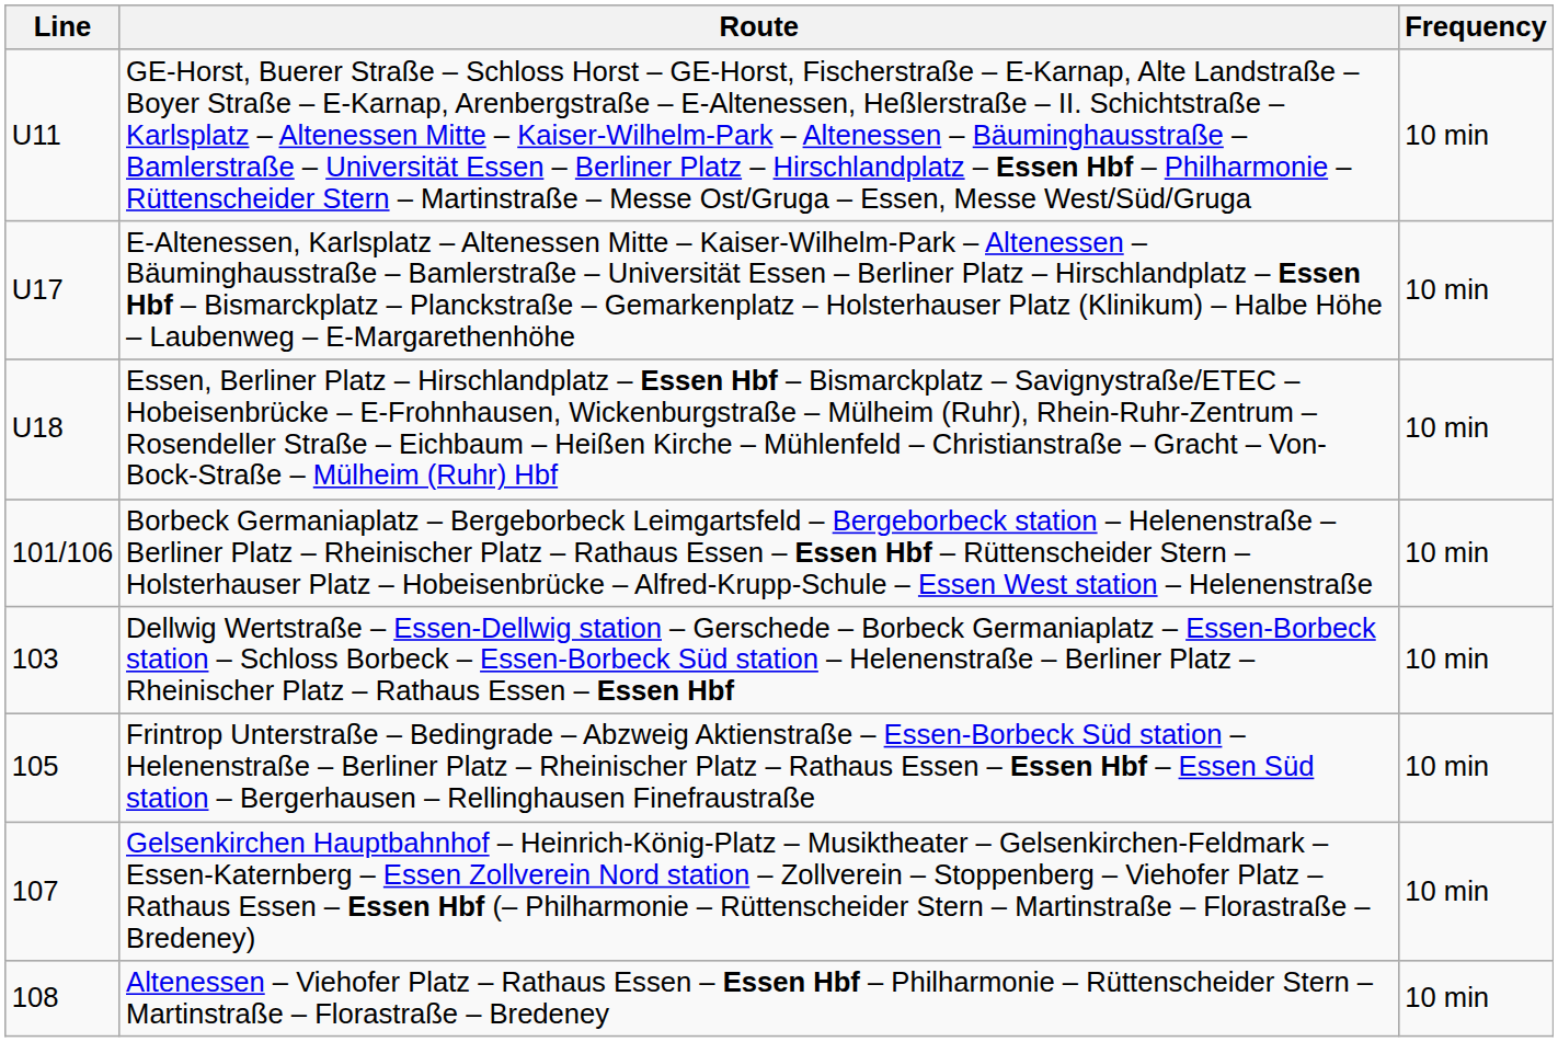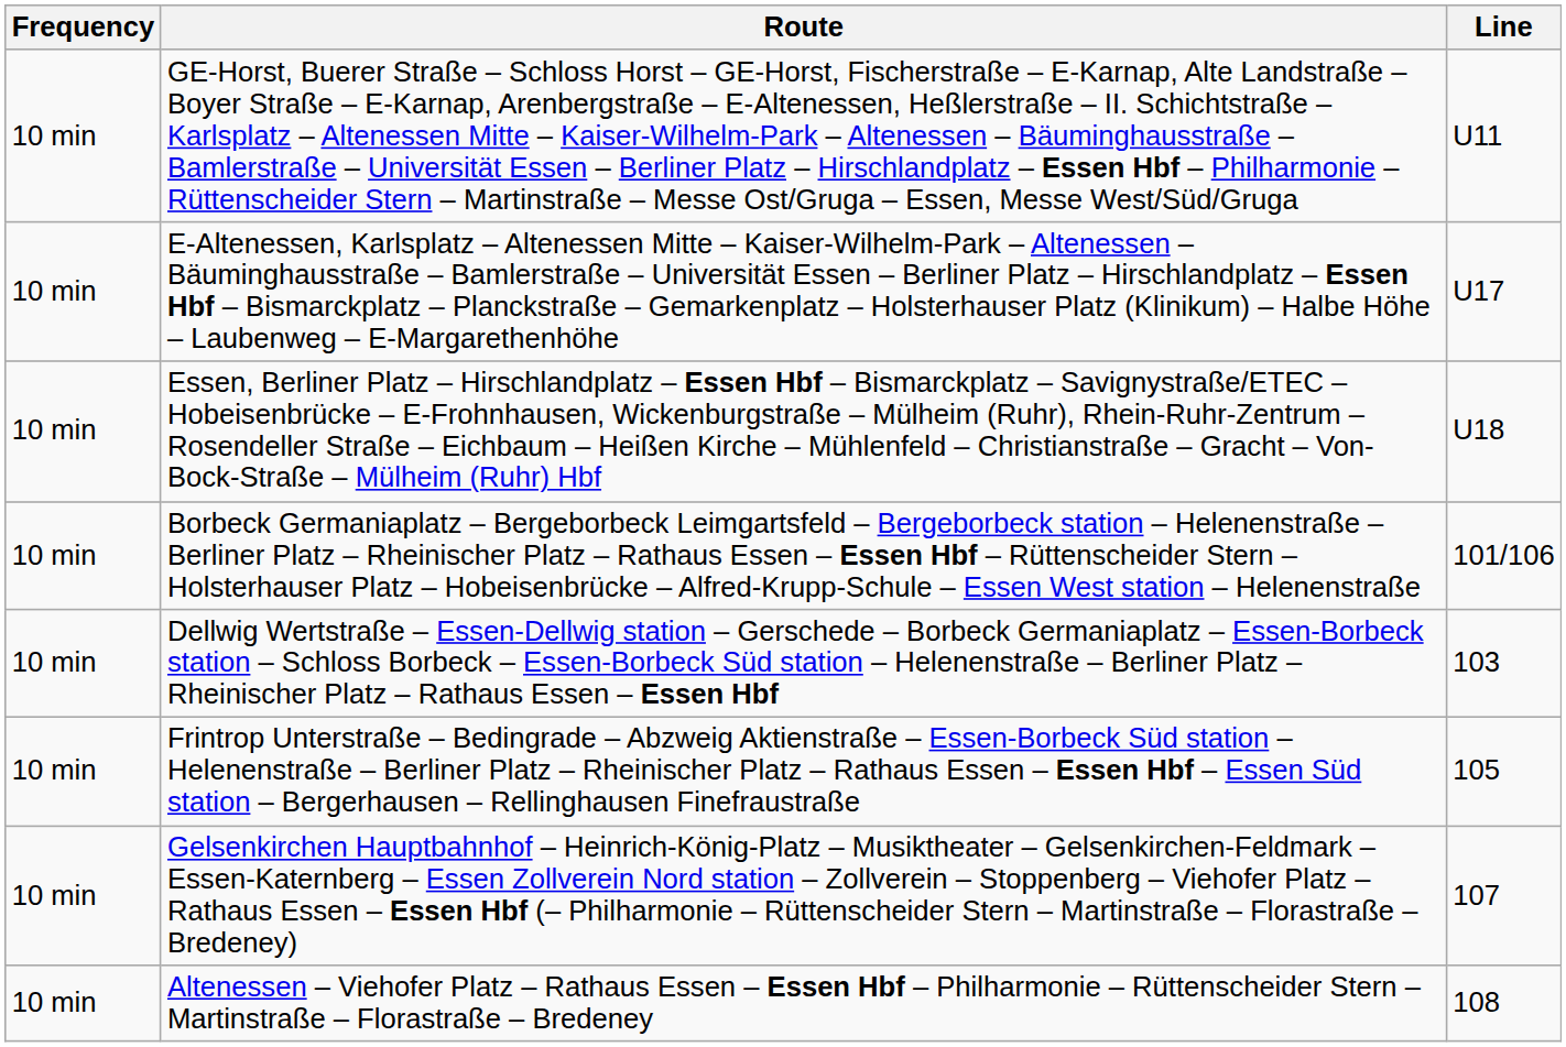columns swapped: Line <-> Frequency
